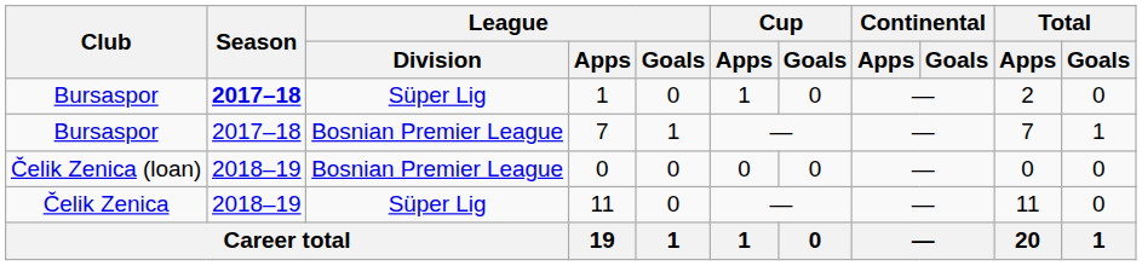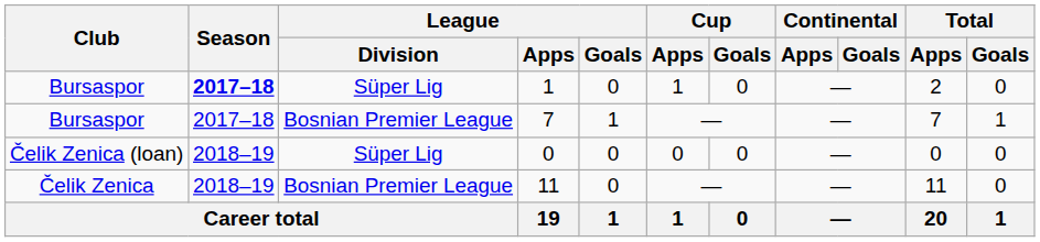row 5 | League / Division: Bosnian Premier League -> Süper Lig
row 6 | League / Division: Süper Lig -> Bosnian Premier League
